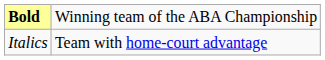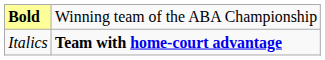Italics | column 2: normal -> bold
